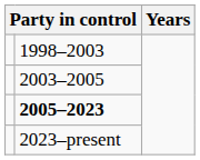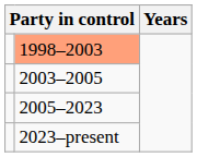1998–2003 | column 2: no background -> lightsalmon background
2005–2023 | column 2: bold -> normal
